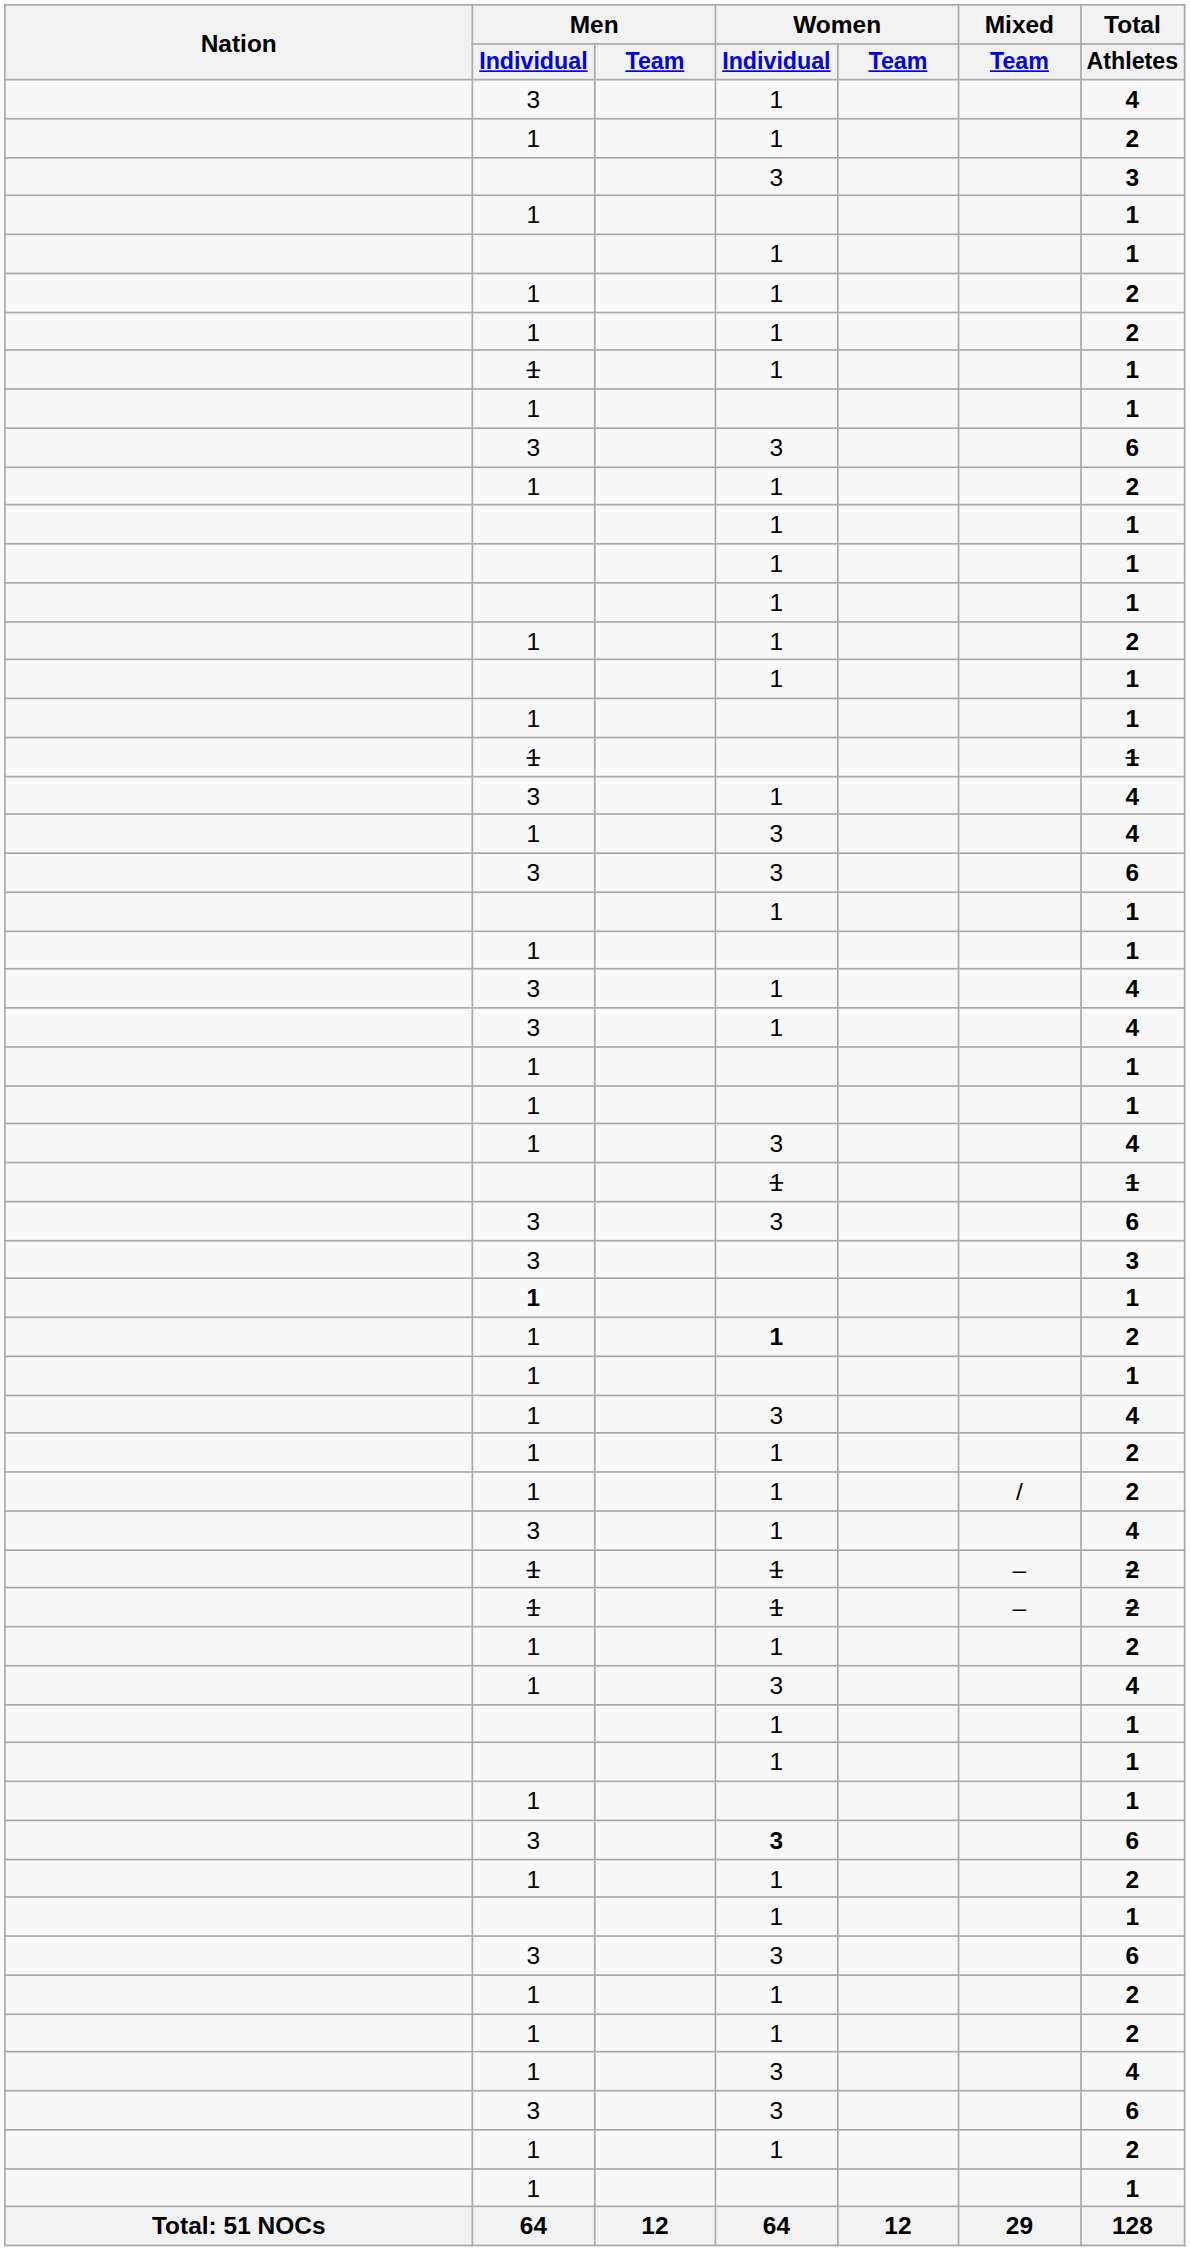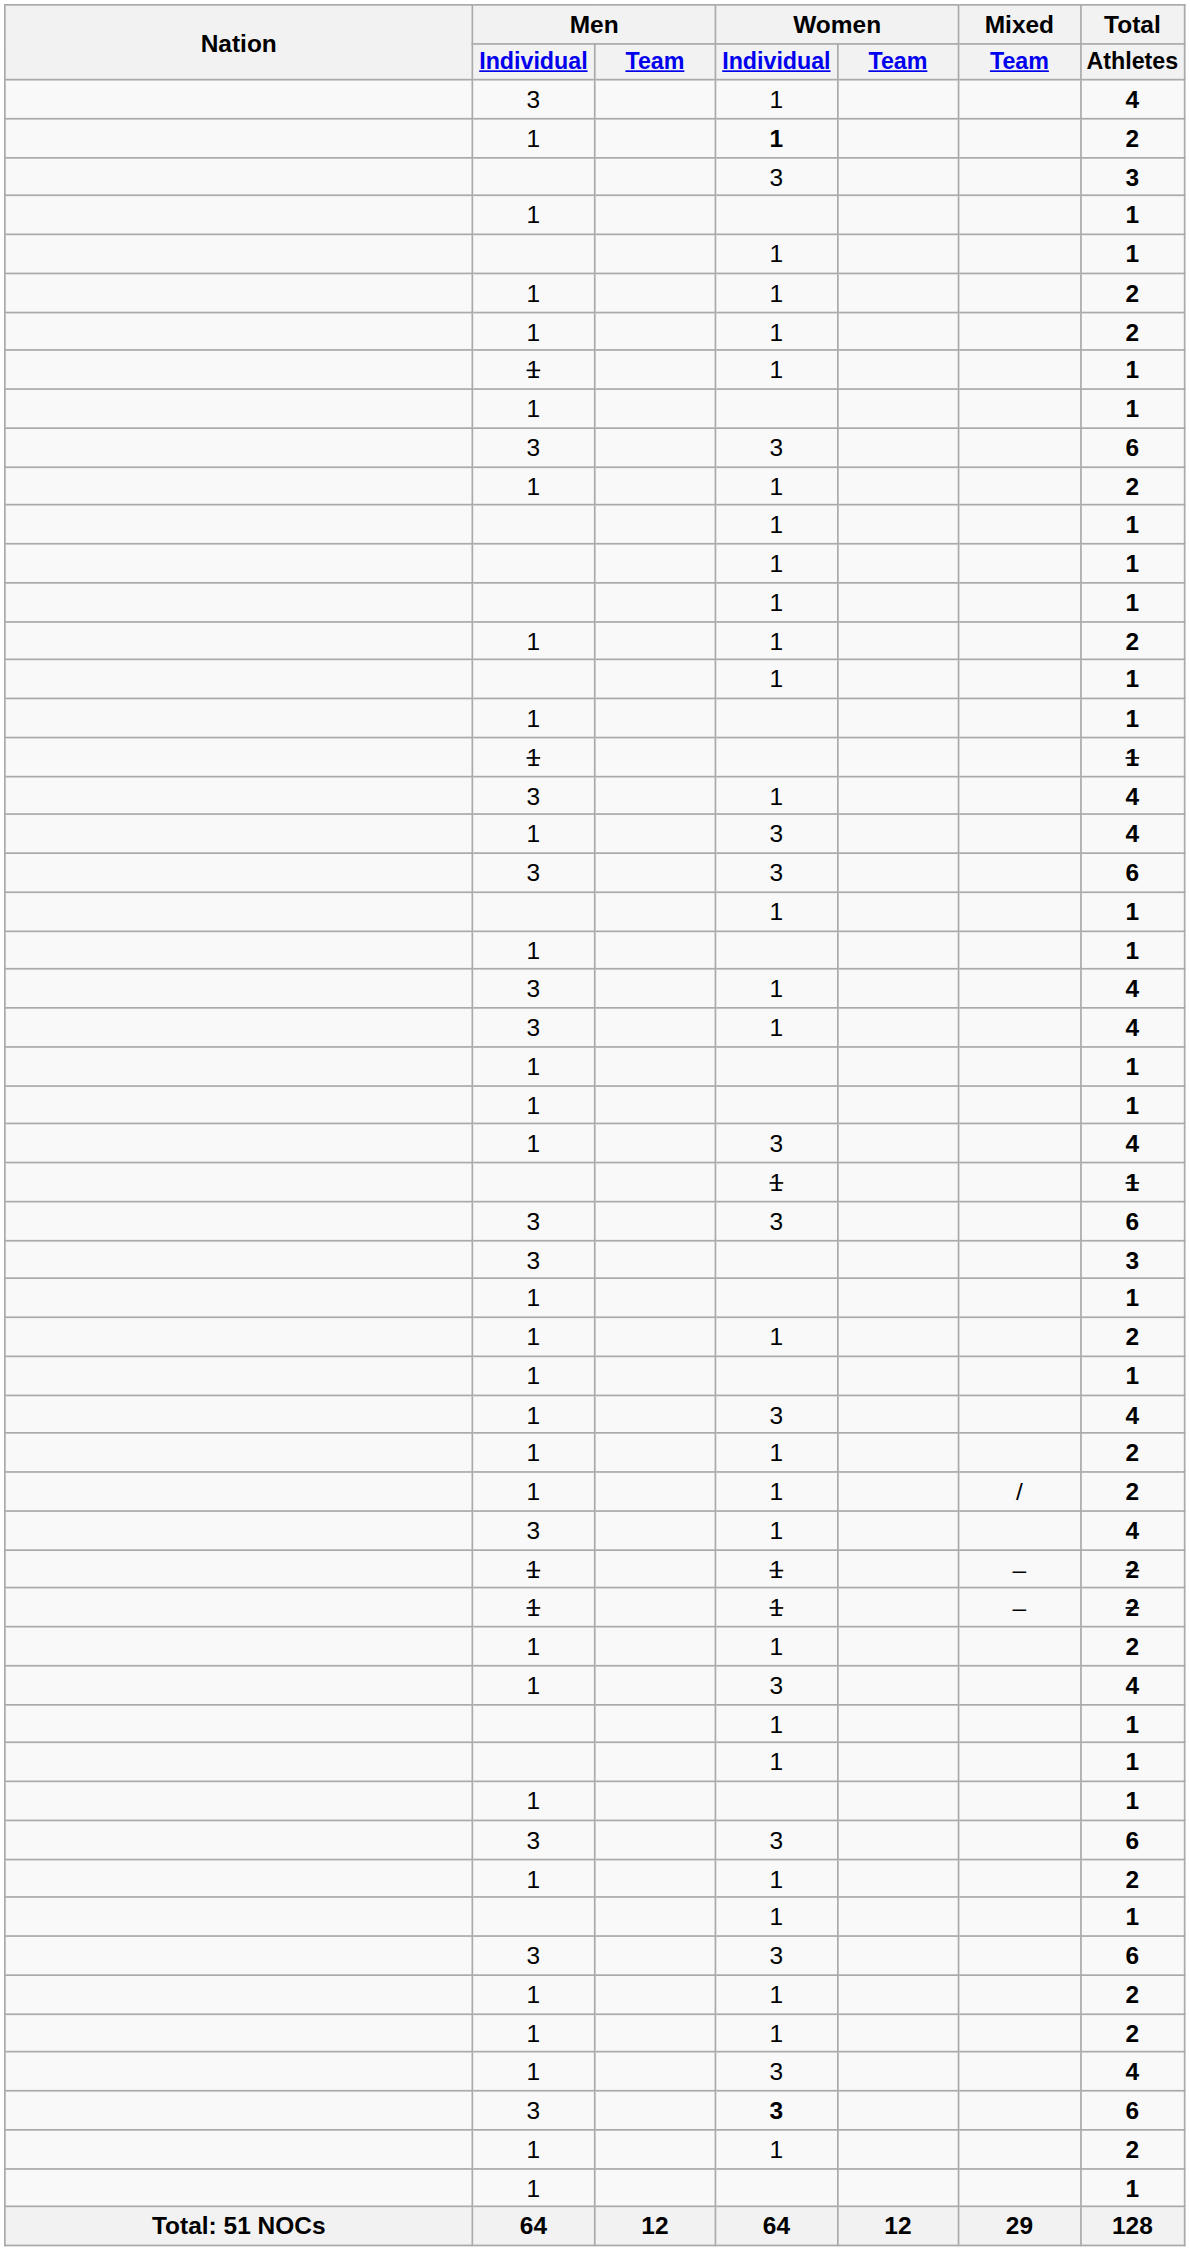row 4 | Women / Individual: normal -> bold
row 34 | Men / Individual: bold -> normal
row 35 | Women / Individual: bold -> normal
row 48 | Women / Individual: bold -> normal
row 55 | Women / Individual: normal -> bold
